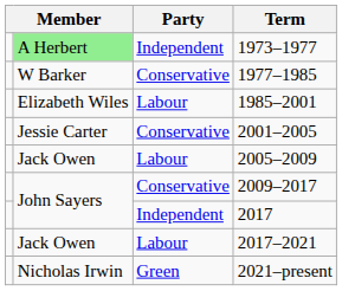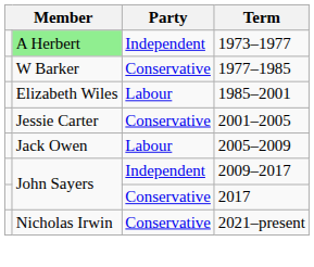2009–2017 | Party: Conservative -> Independent
2017 | Party: Independent -> Conservative
- row: Jack Owen | Labour | 2017–2021
2021–present | Party: Green -> Conservative
